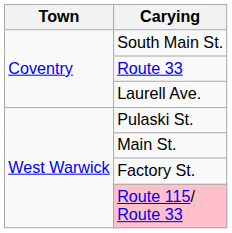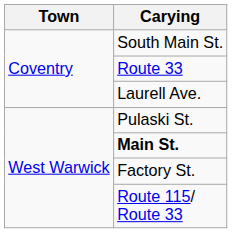Main St. | Carying: normal -> bold
Route 115/ Route 33 | Carying: pink background -> no background
